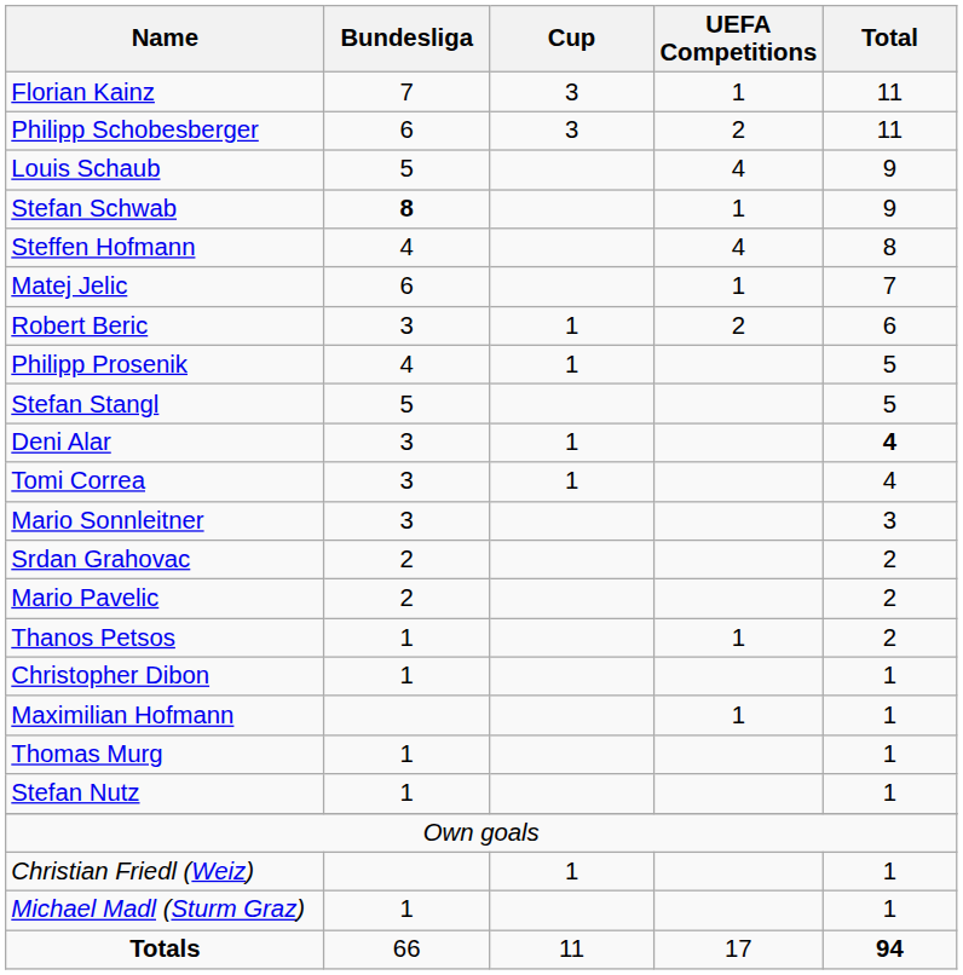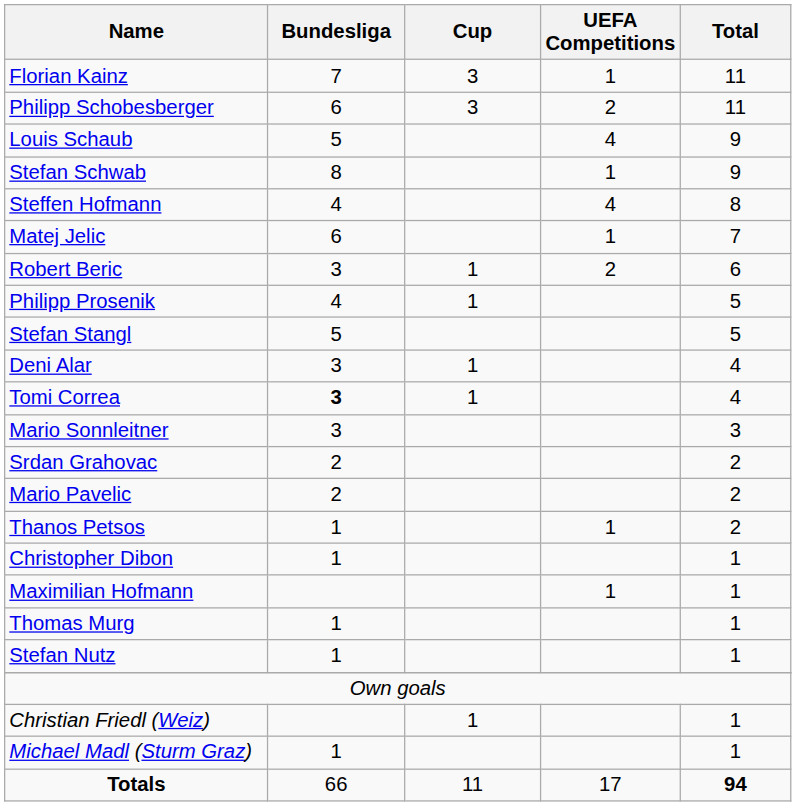Stefan Schwab | Bundesliga: bold -> normal
Deni Alar | Total: bold -> normal
Tomi Correa | Bundesliga: normal -> bold
